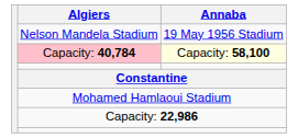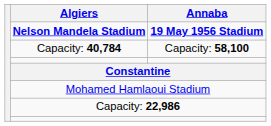Nelson Mandela Stadium | Algiers: normal -> bold
Nelson Mandela Stadium | Annaba: normal -> bold
Capacity: 40,784 | Algiers: pink background -> no background
Capacity: 40,784 | Annaba: lightyellow background -> no background
